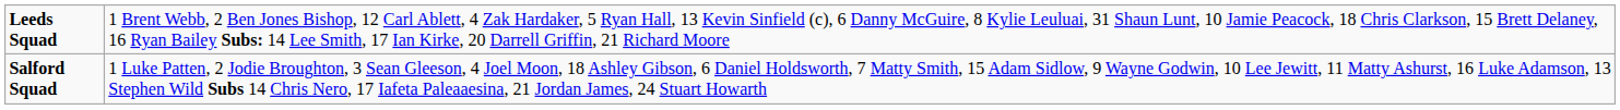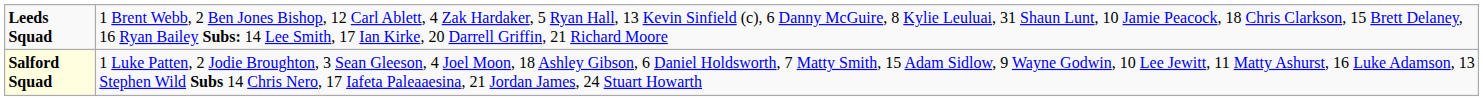Salford Squad | column 1: no background -> lightyellow background
